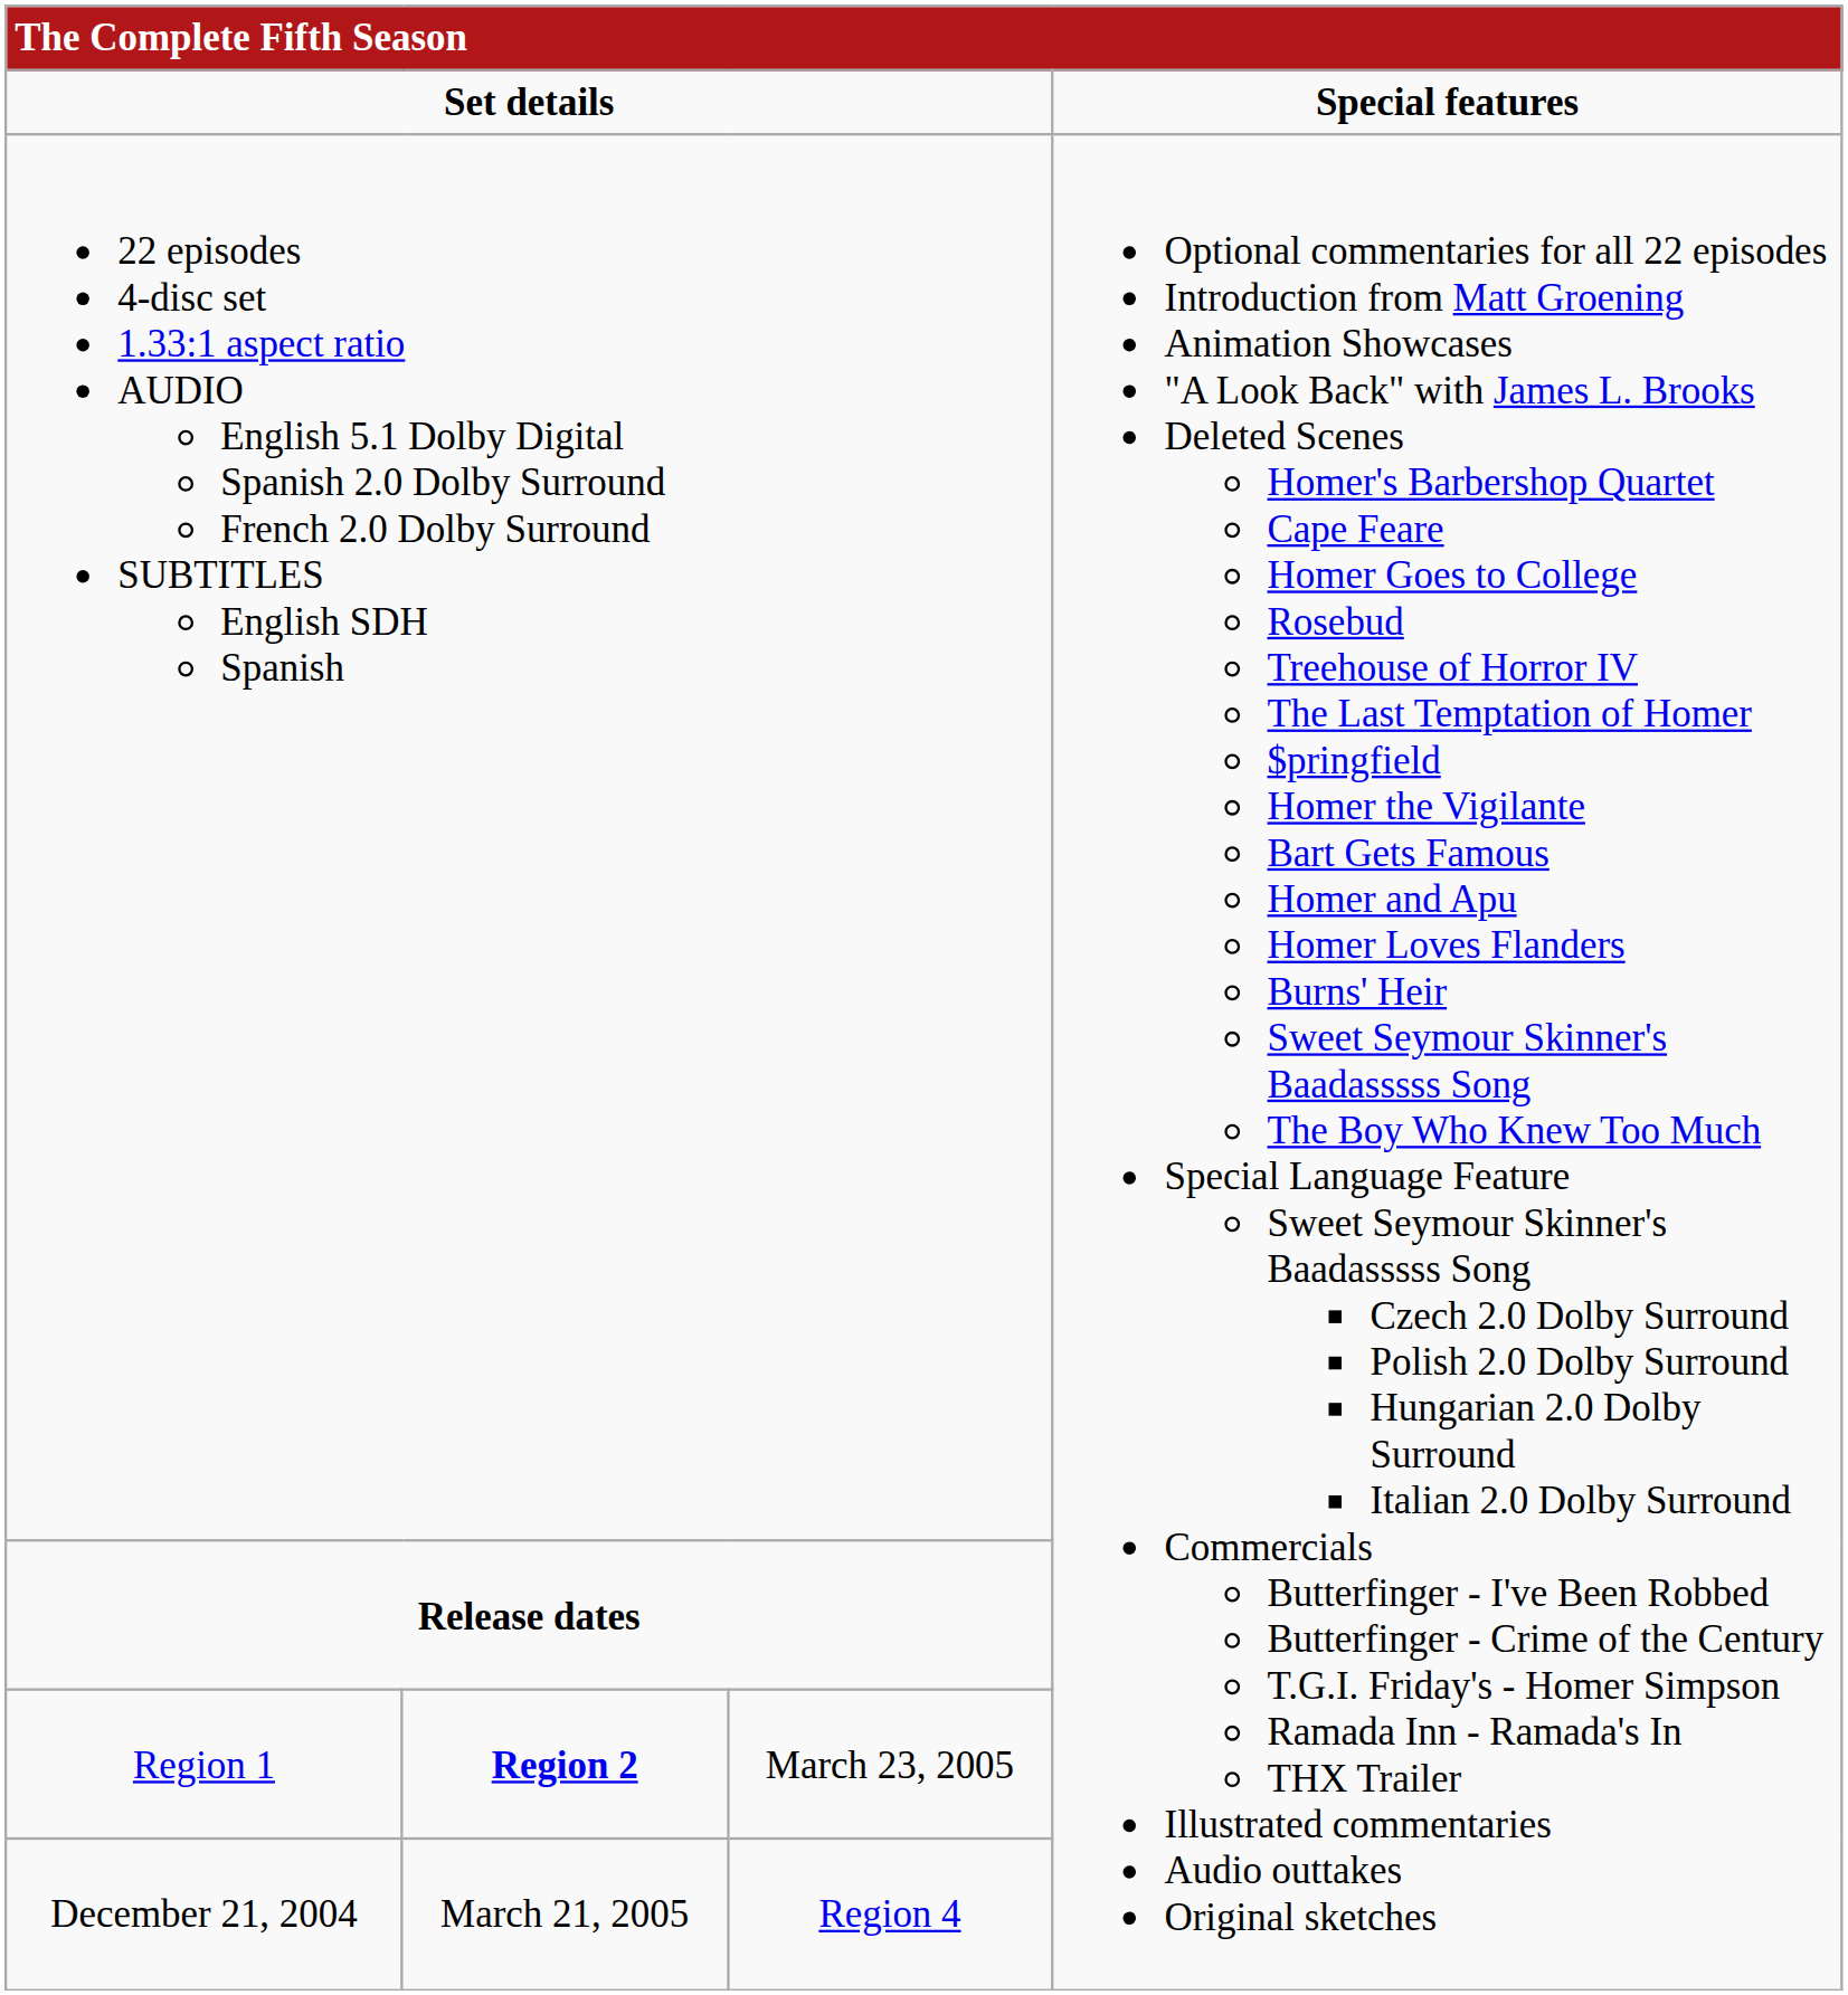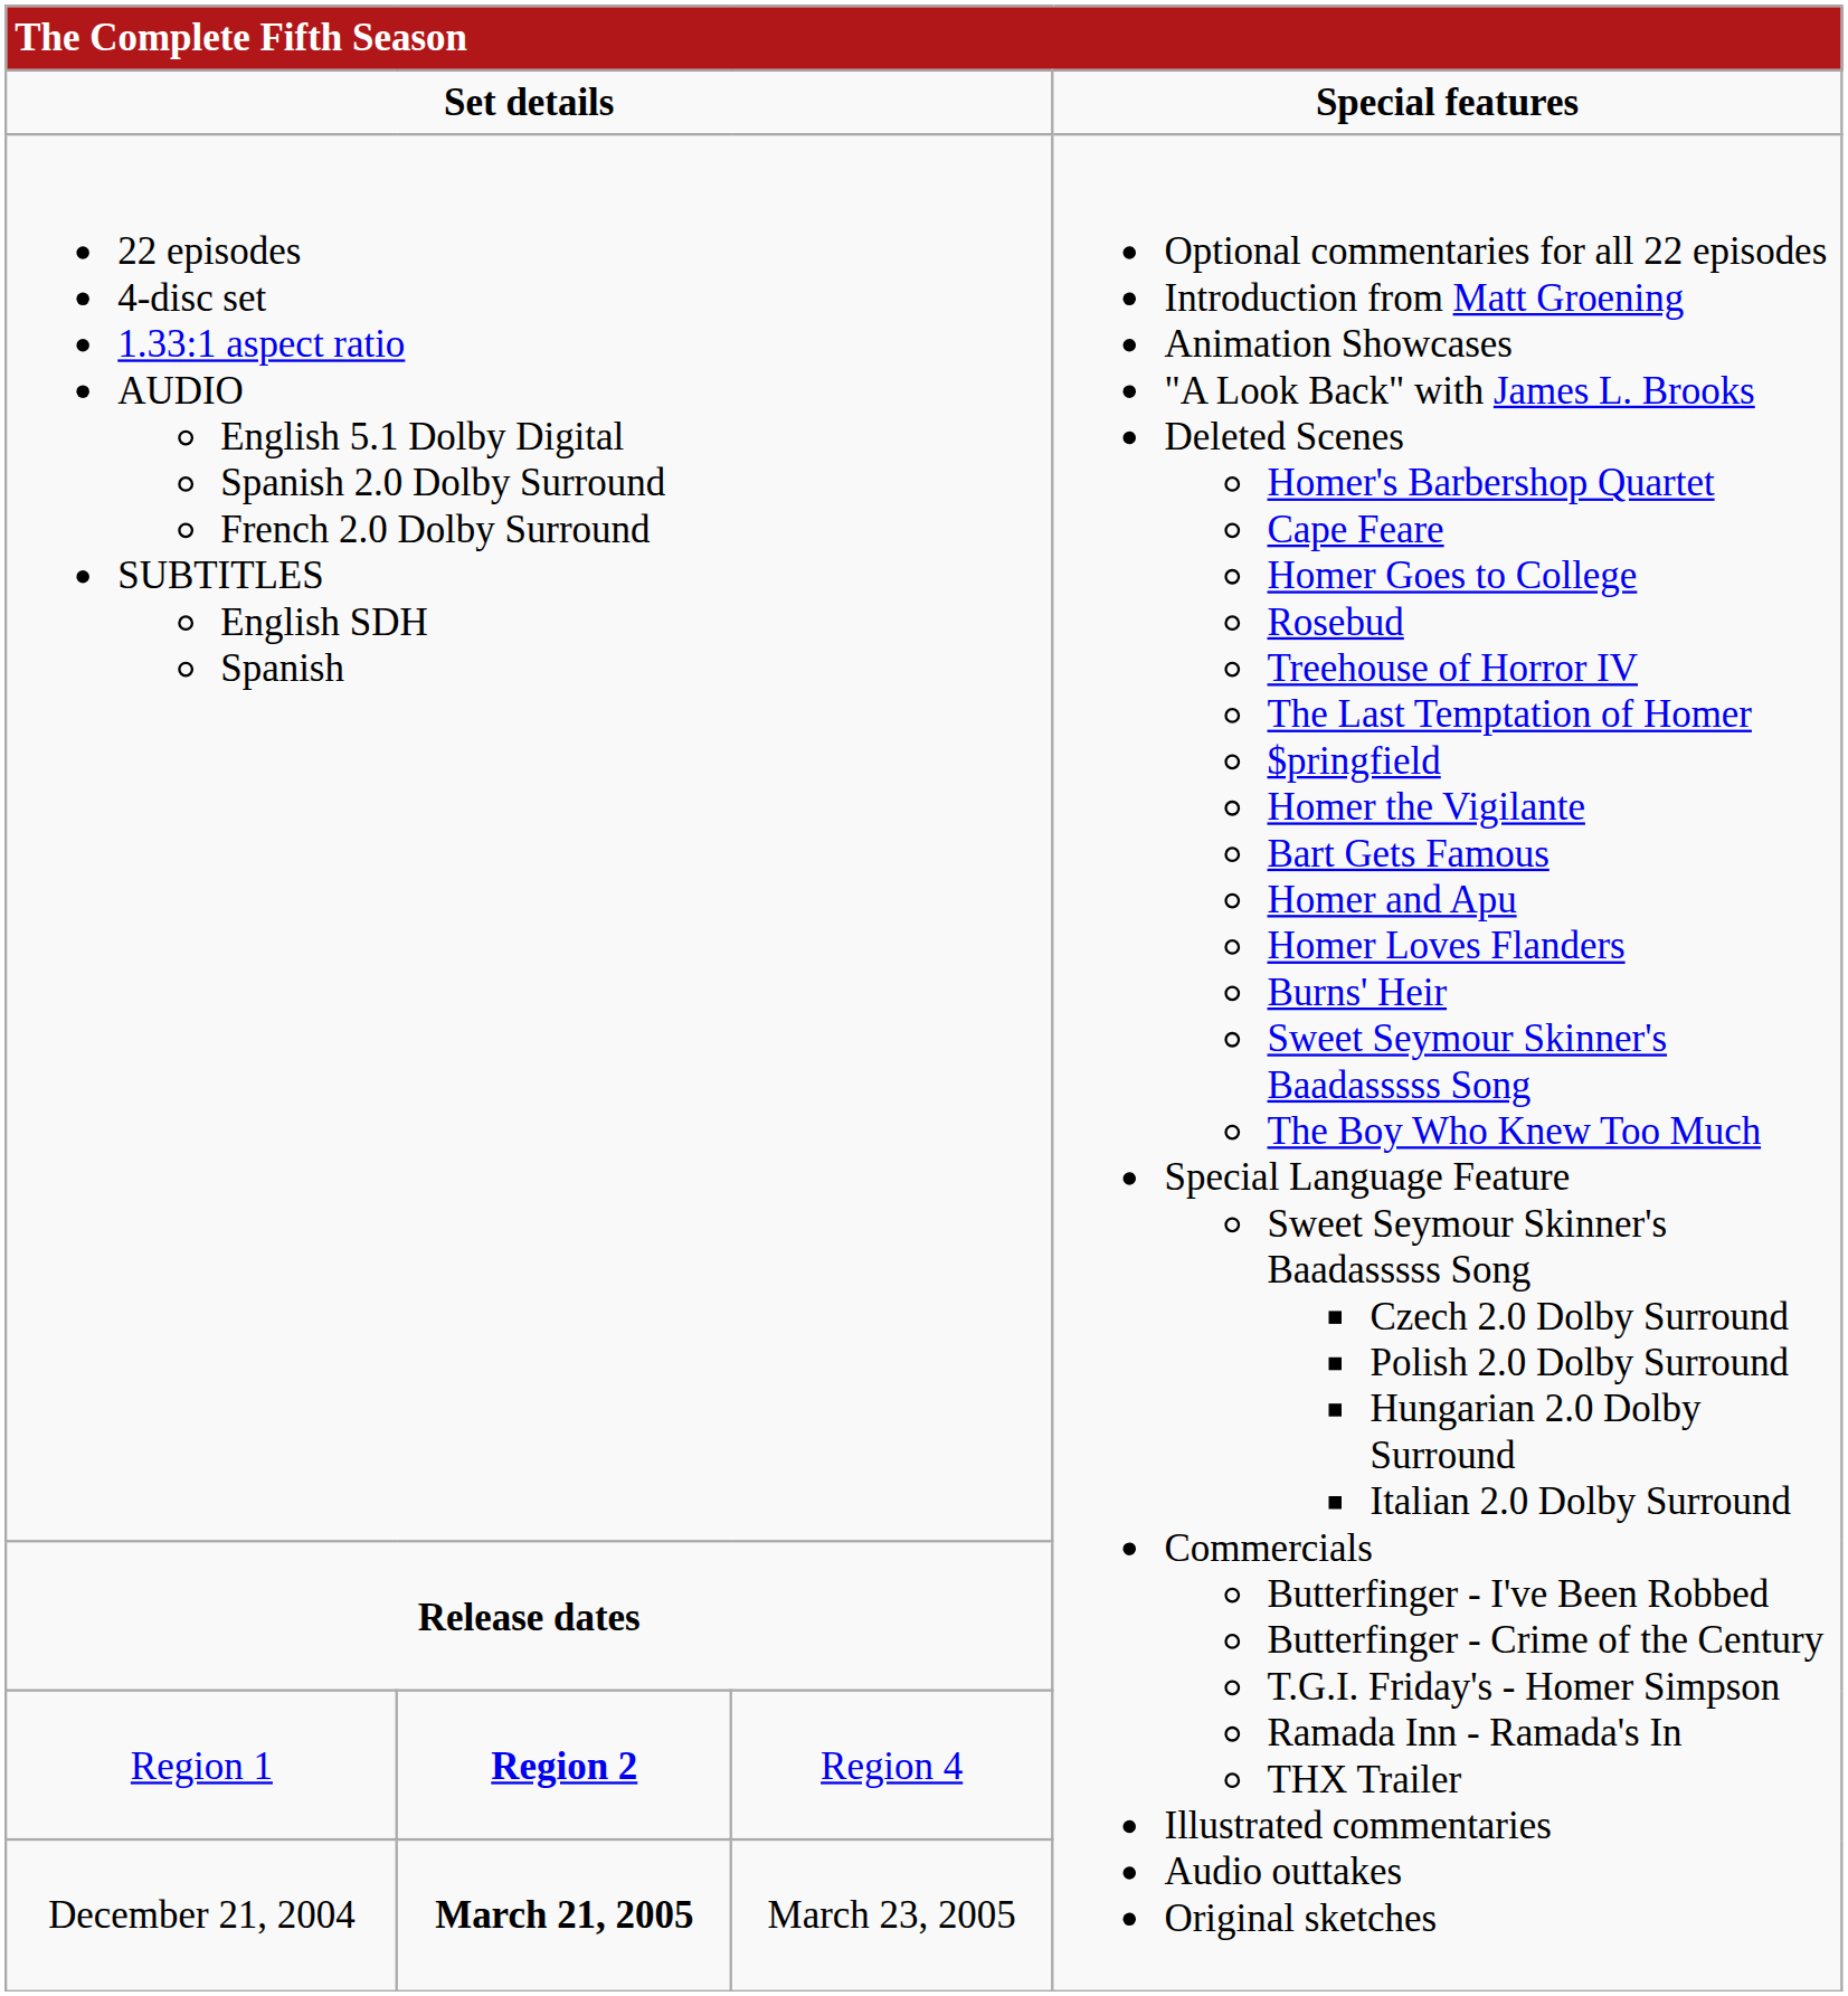Region 1 | column 3: March 23, 2005 -> Region 4
December 21, 2004 | column 2: normal -> bold
December 21, 2004 | column 3: Region 4 -> March 23, 2005
